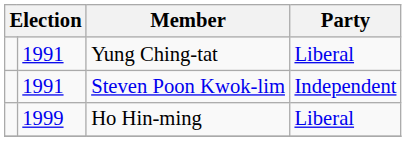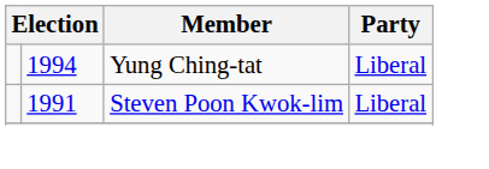Yung Ching-tat | column 2: 1991 -> 1994
Steven Poon Kwok-lim | Party: Independent -> Liberal
- row: 1999 | Ho Hin-ming | Liberal
